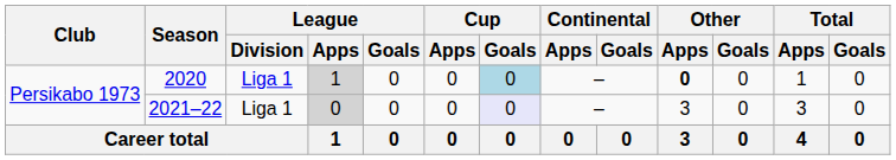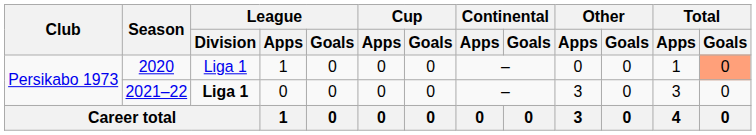2020 | League / Apps: lightgrey background -> no background
2020 | Cup / Goals: lightblue background -> no background
2020 | Other / Apps: bold -> normal
2020 | Total / Goals: no background -> lightsalmon background
2021–22 | League / Division: normal -> bold
2021–22 | League / Apps: lightgrey background -> no background
2021–22 | Cup / Goals: lavender background -> no background
